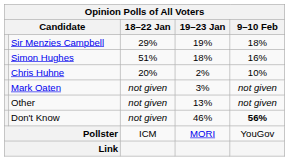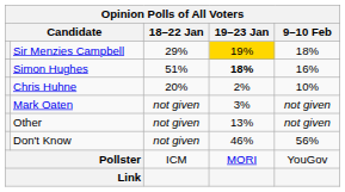Sir Menzies Campbell | 19–23 Jan: no background -> gold background
Simon Hughes | 19–23 Jan: normal -> bold
Don't Know | 9–10 Feb: bold -> normal
